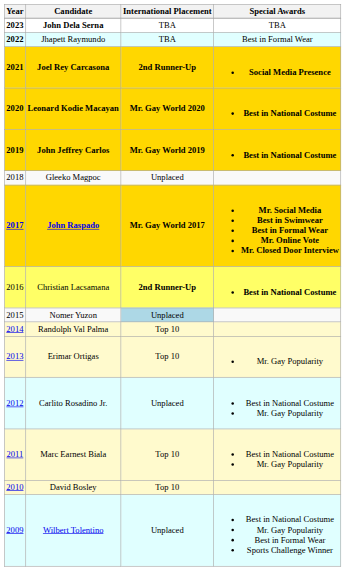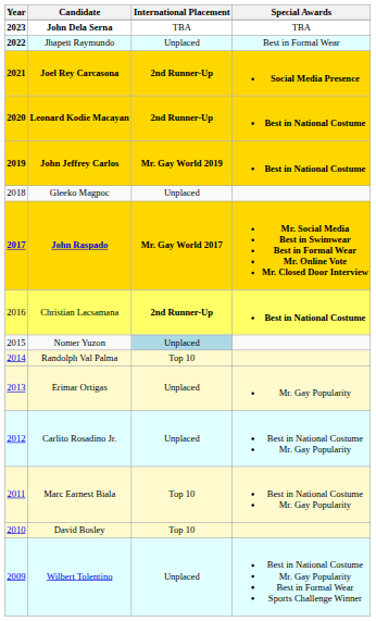Jhapett Raymundo | International Placement: TBA -> Unplaced
Leonard Kodie Macayan | International Placement: Mr. Gay World 2020 -> 2nd Runner-Up
Erimar Ortigas | International Placement: Top 10 -> Unplaced
